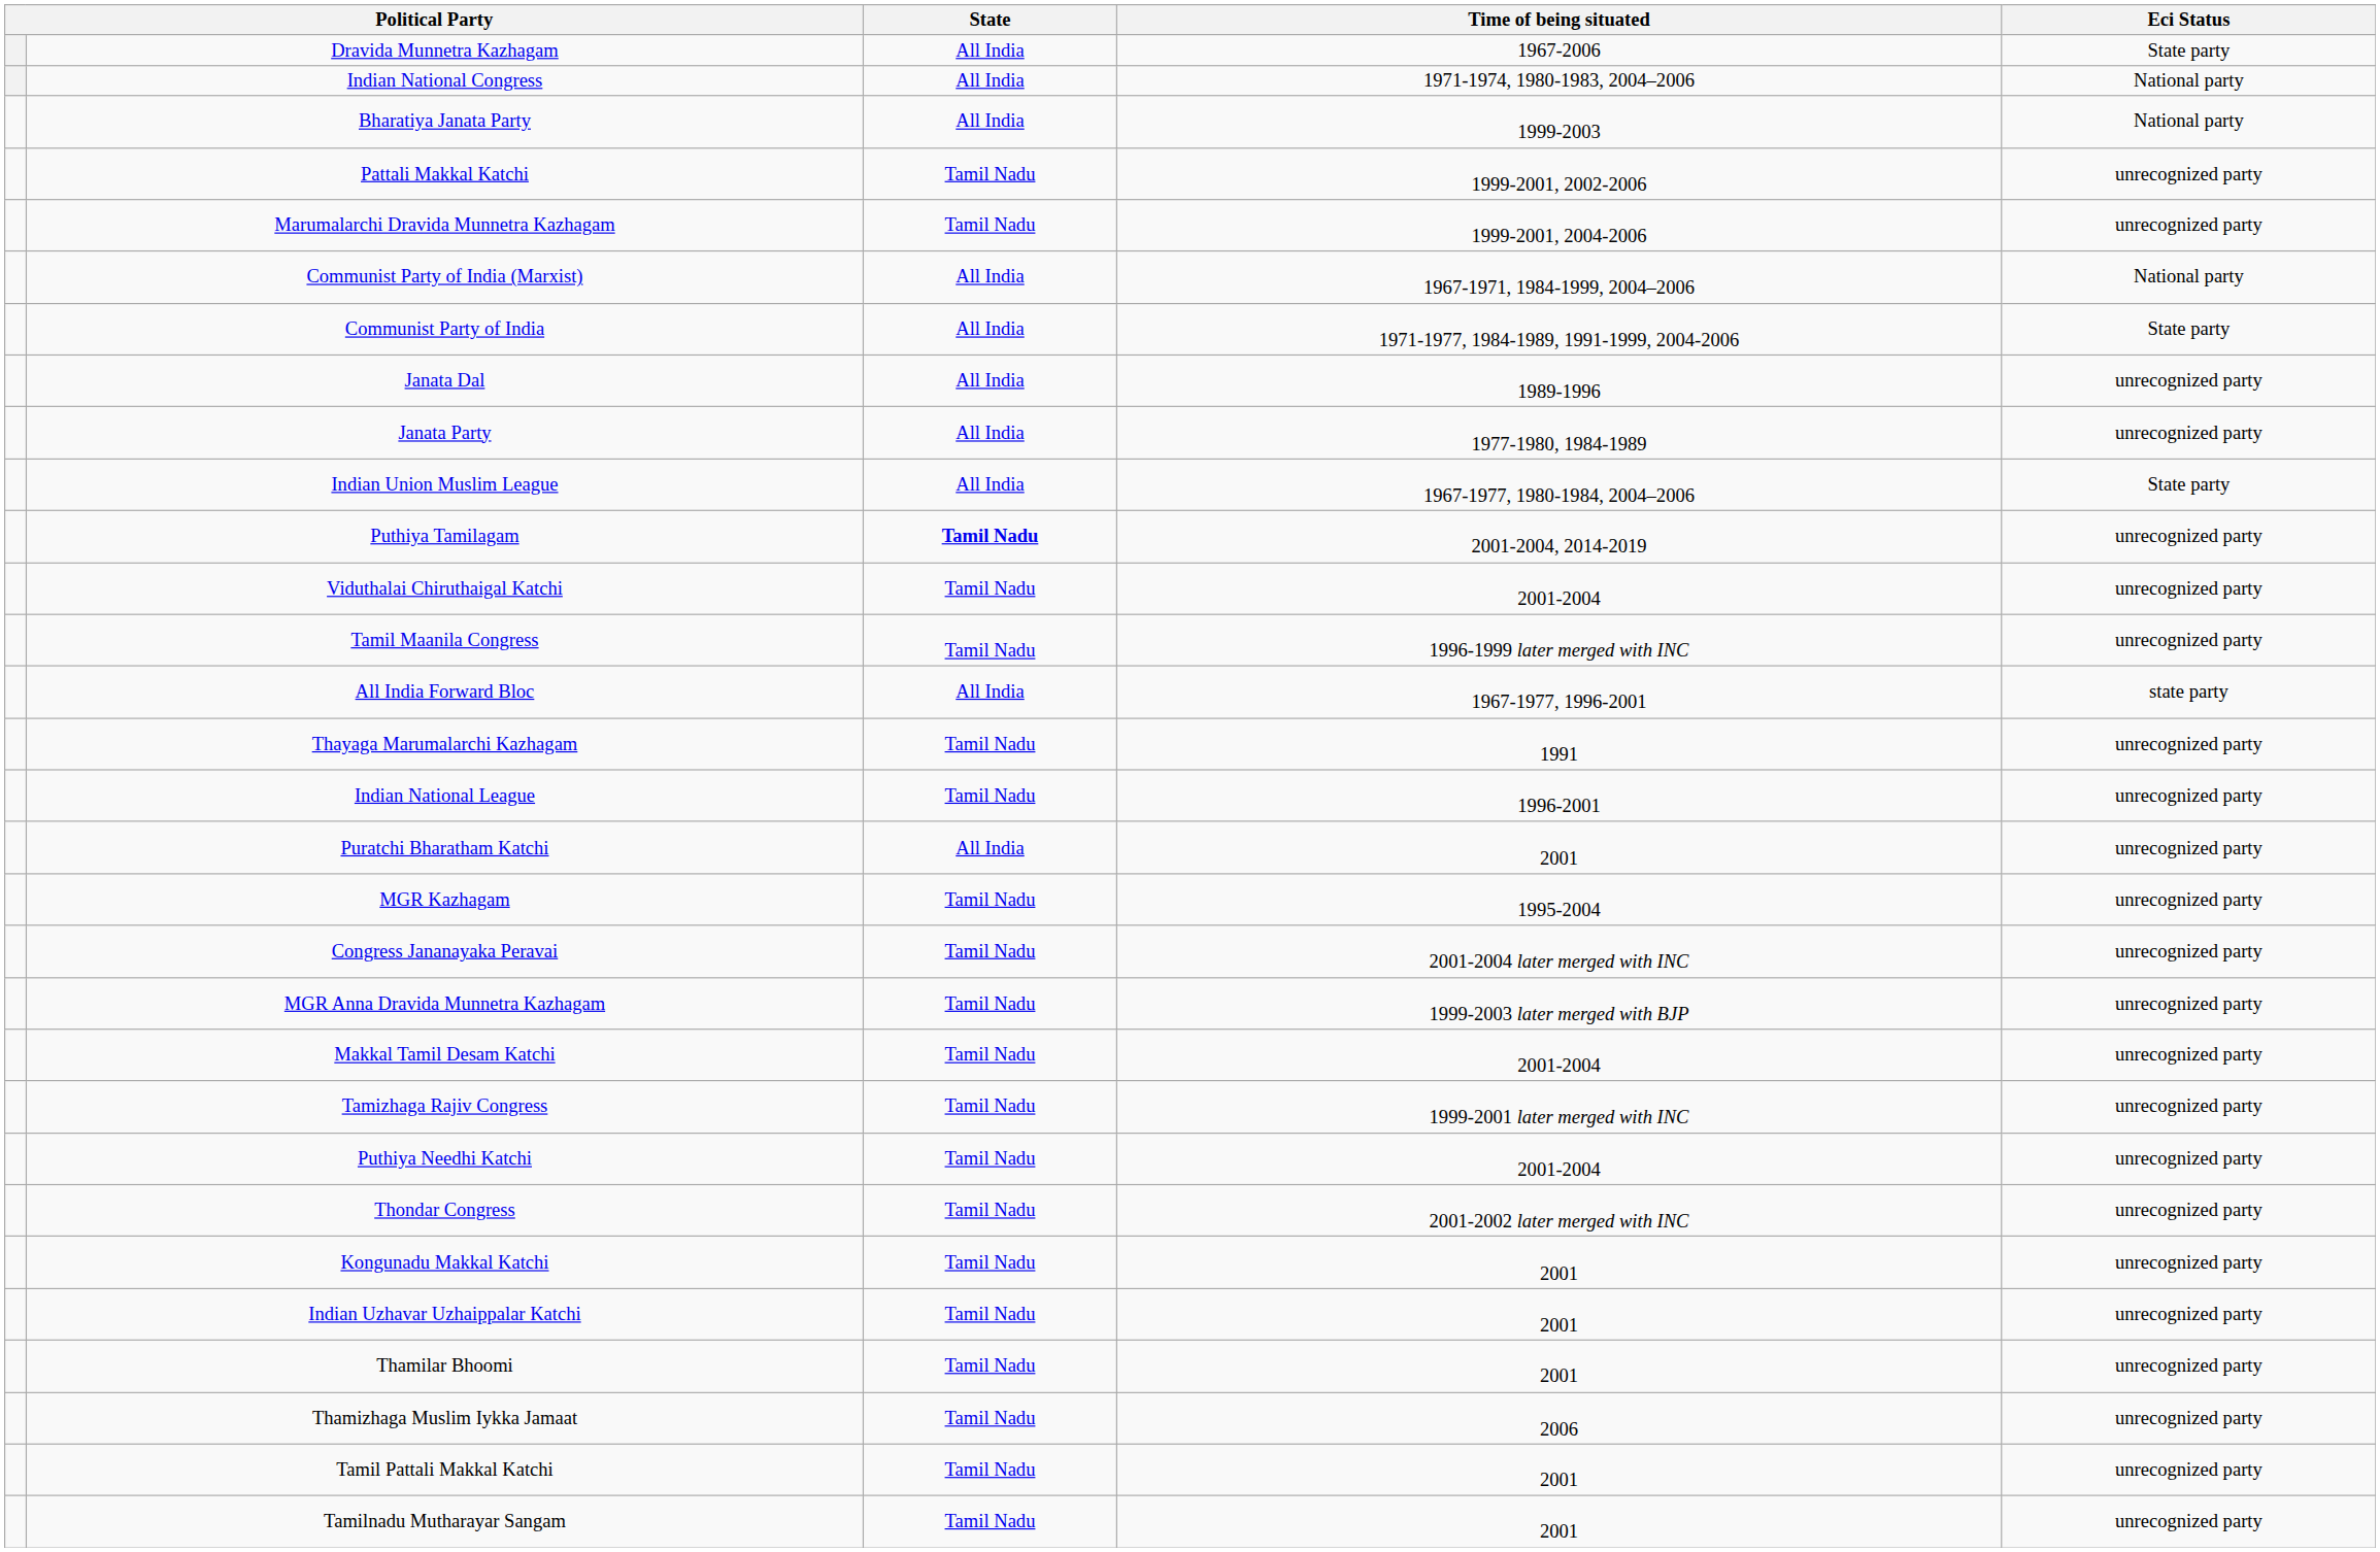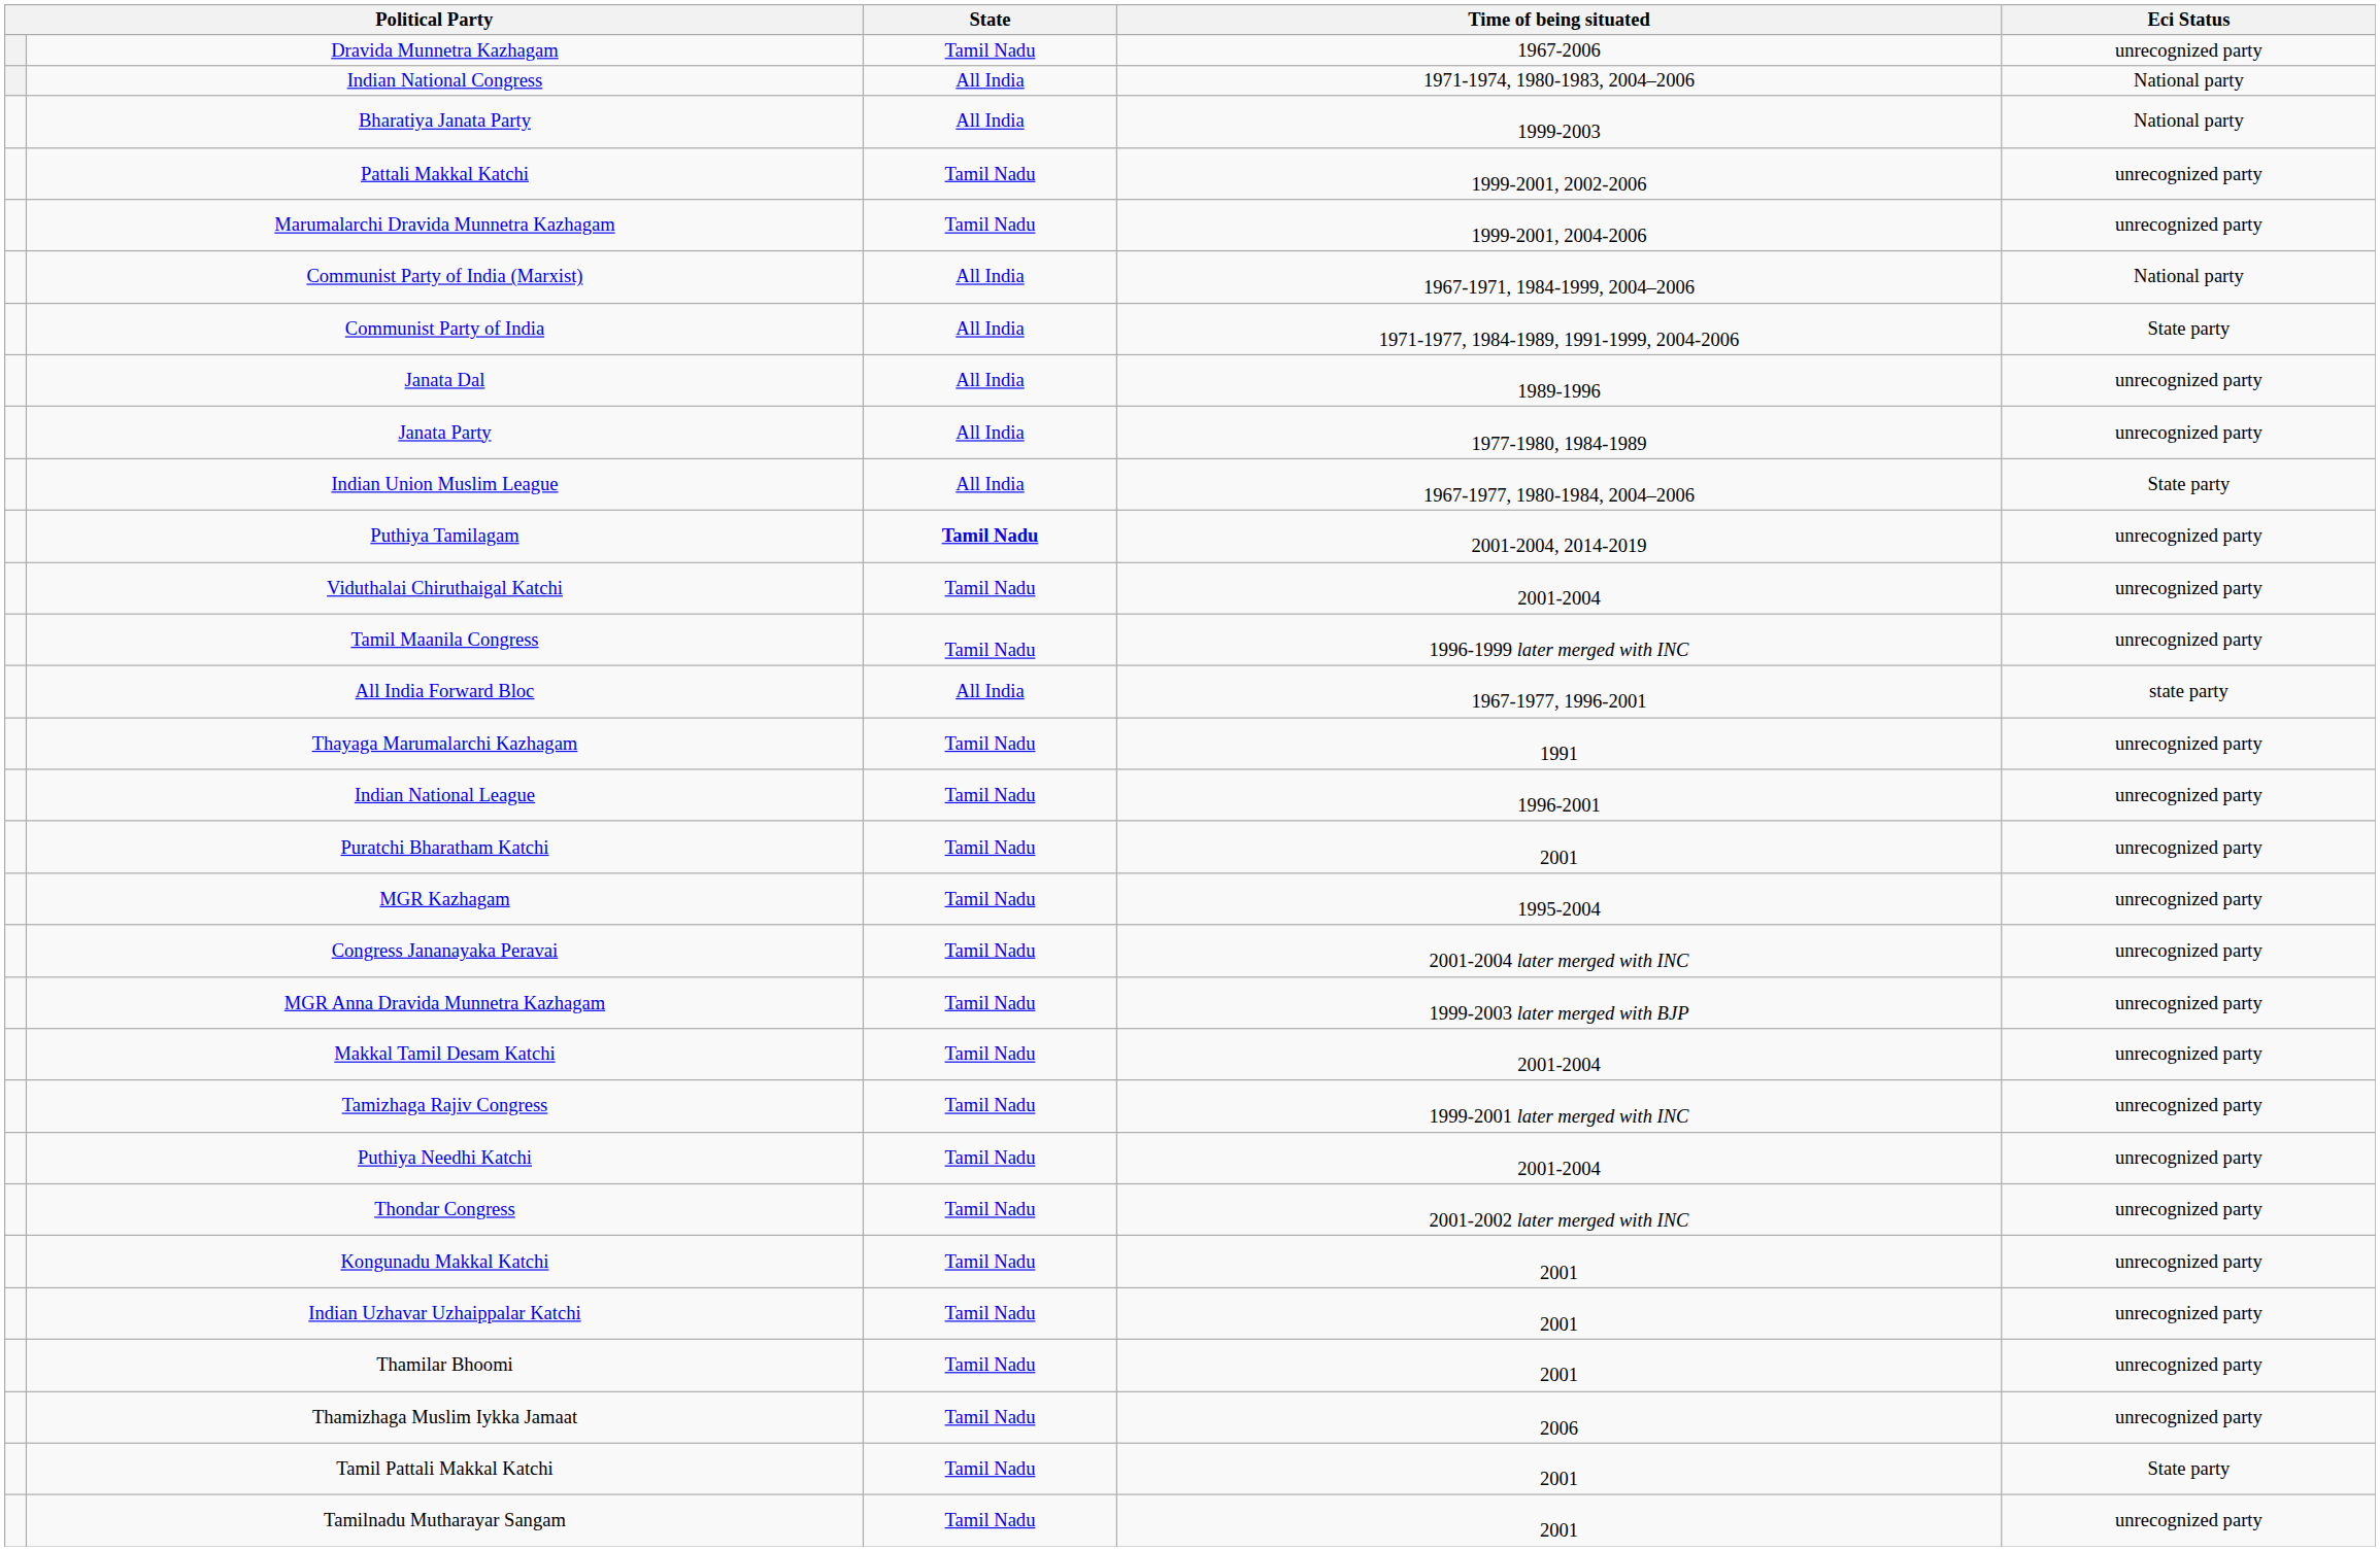Dravida Munnetra Kazhagam | State: All India -> Tamil Nadu
Dravida Munnetra Kazhagam | Eci Status: State party -> unrecognized party
Puratchi Bharatham Katchi | State: All India -> Tamil Nadu
Tamil Pattali Makkal Katchi | Eci Status: unrecognized party -> State party
